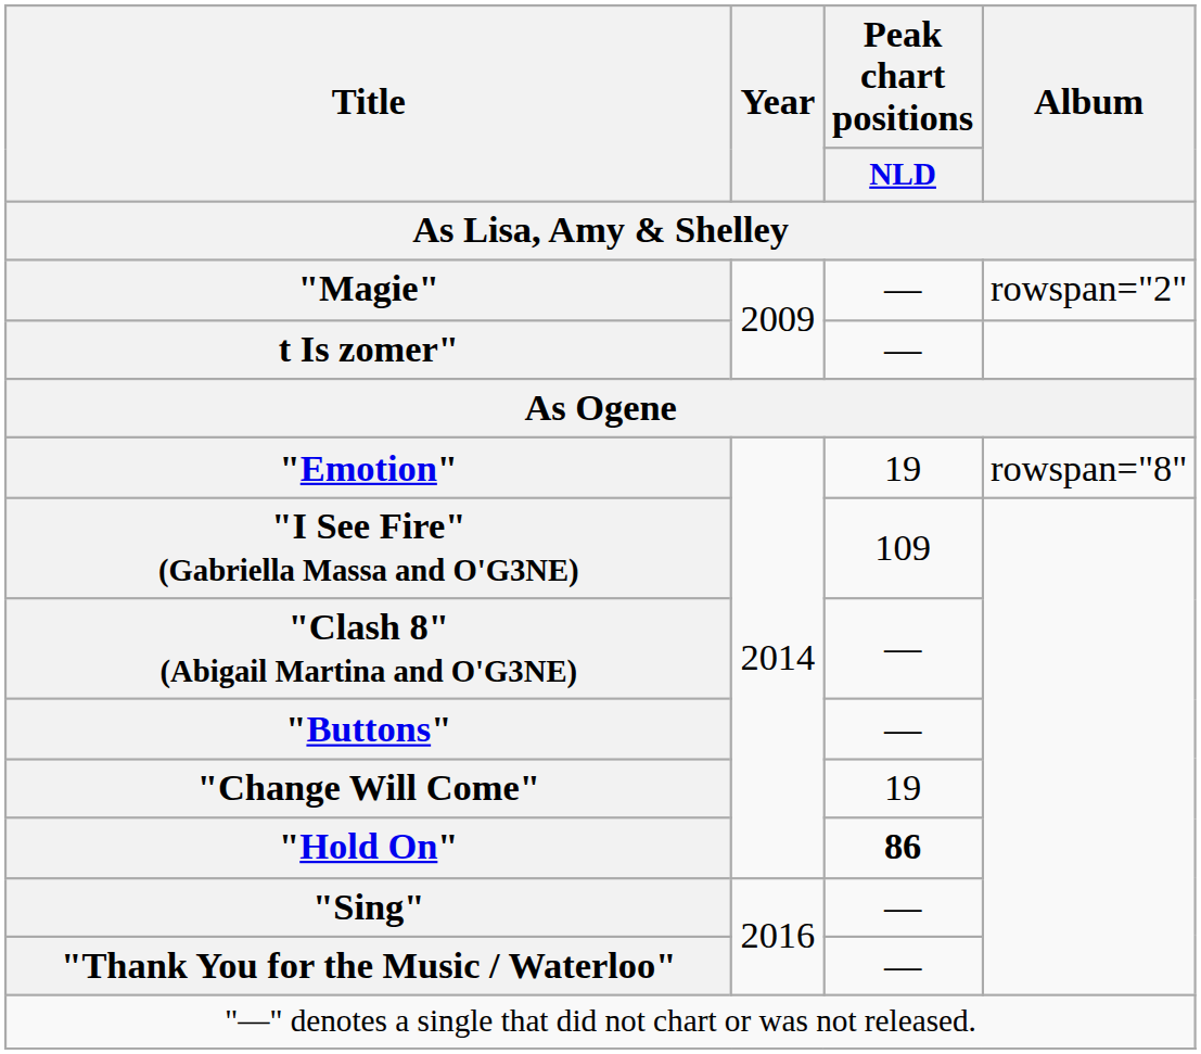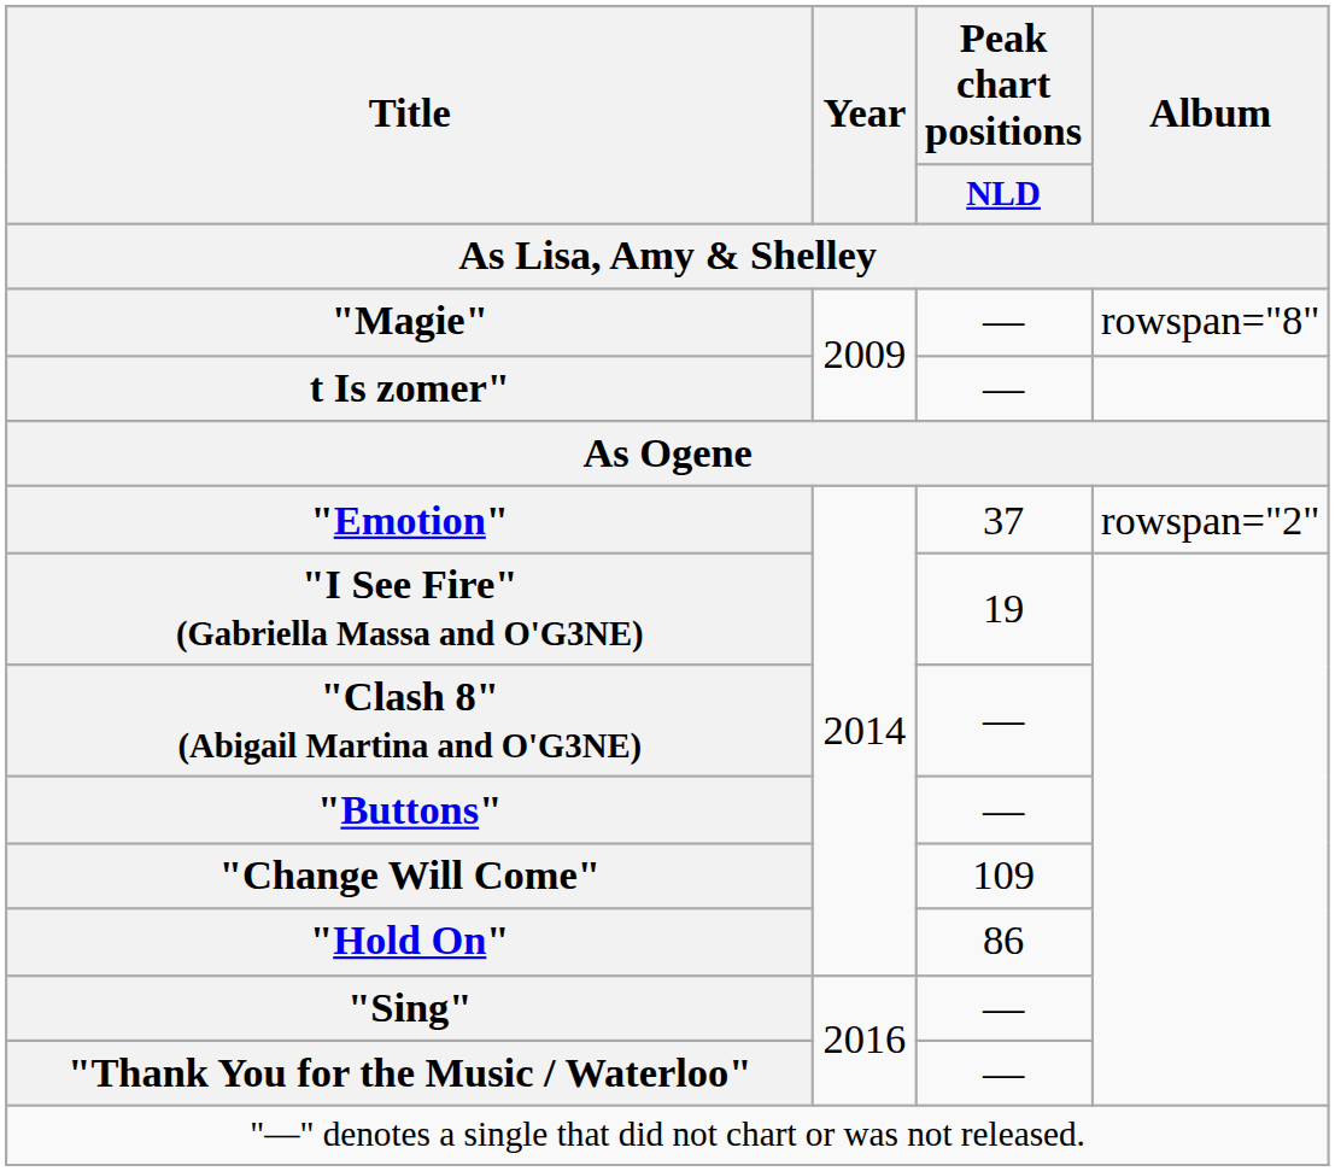"Magie" | Album / As Lisa, Amy & Shelley: rowspan="2" -> rowspan="8"
"Emotion" | Peak chart positions / NLD / As Lisa, Amy & Shelley: 19 -> 37
"Emotion" | Album / As Lisa, Amy & Shelley: rowspan="8" -> rowspan="2"
"I See Fire" (Gabriella Massa and O'G3NE) | Peak chart positions / NLD / As Lisa, Amy & Shelley: 109 -> 19
"Change Will Come" | Peak chart positions / NLD / As Lisa, Amy & Shelley: 19 -> 109
"Hold On" | Peak chart positions / NLD / As Lisa, Amy & Shelley: bold -> normal
